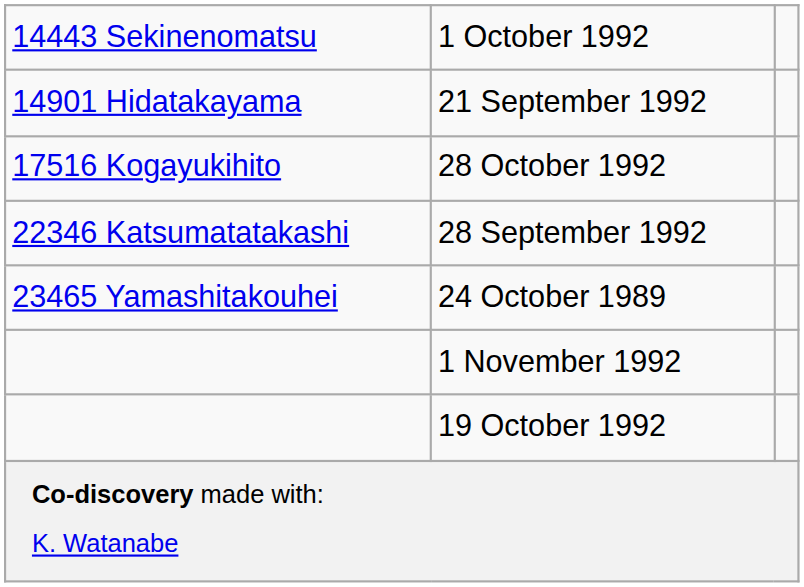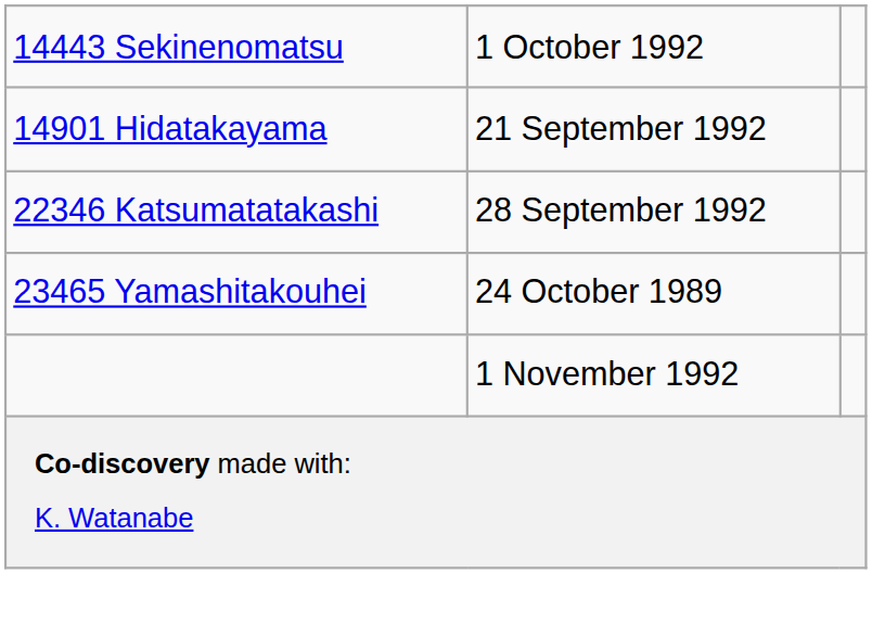- row: 17516 Kogayukihito | 28 October 1992
- row: 19 October 1992
